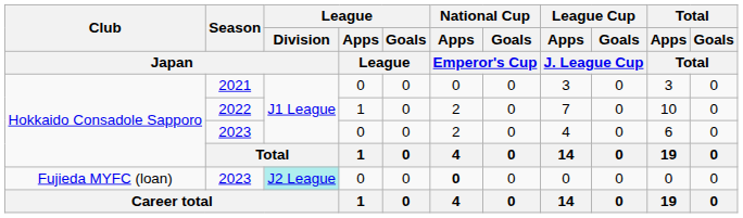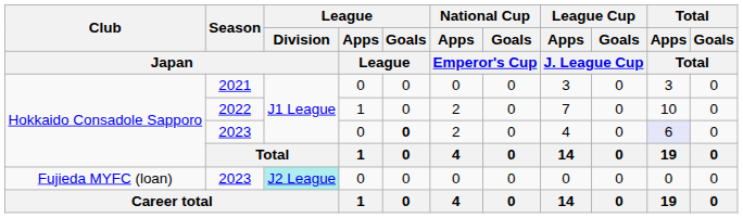Hokkaido Consadole Sapporo / 2023 | League / Goals / League: normal -> bold
Hokkaido Consadole Sapporo / 2023 | Total / Apps / Total: no background -> lavender background
Fujieda MYFC (loan) / 2023 | National Cup / Apps / Emperor's Cup: bold -> normal
